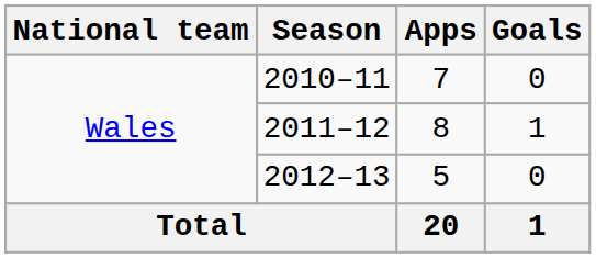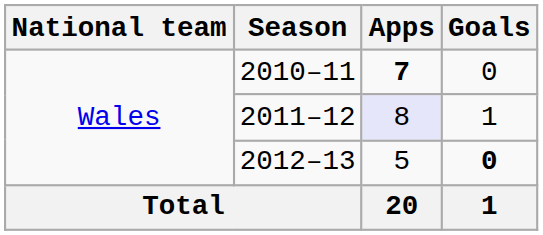2010–11 | Apps: normal -> bold
2011–12 | Apps: no background -> lavender background
2012–13 | Goals: normal -> bold
